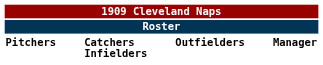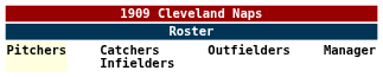Pitchers | column 1: no background -> lightyellow background
